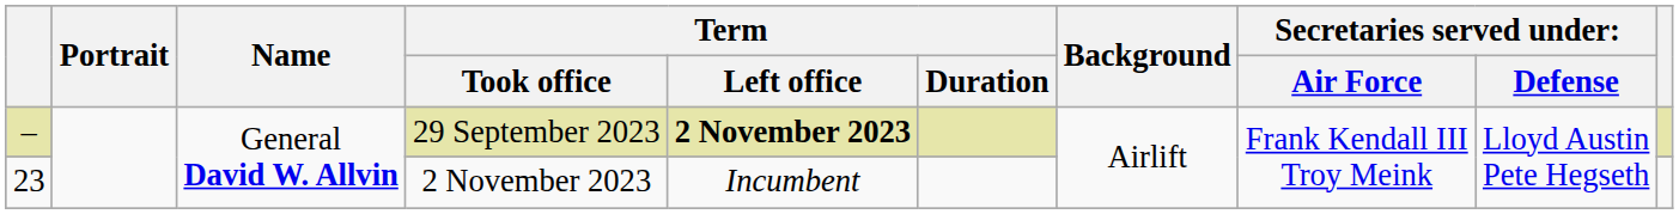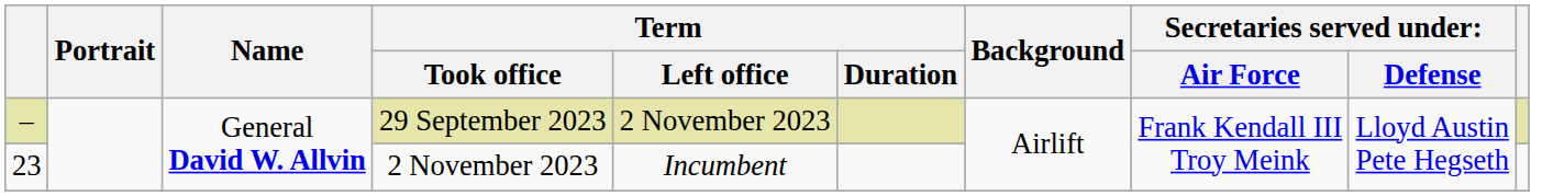29 September 2023 | Term / Left office: bold -> normal
